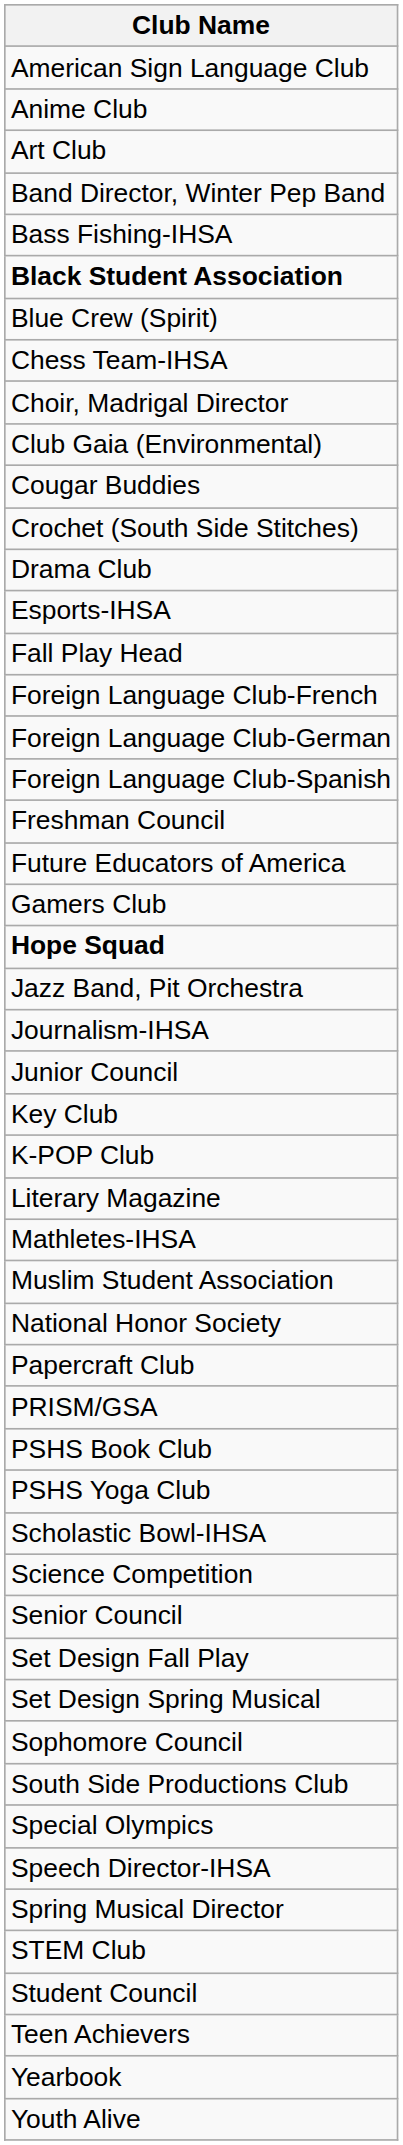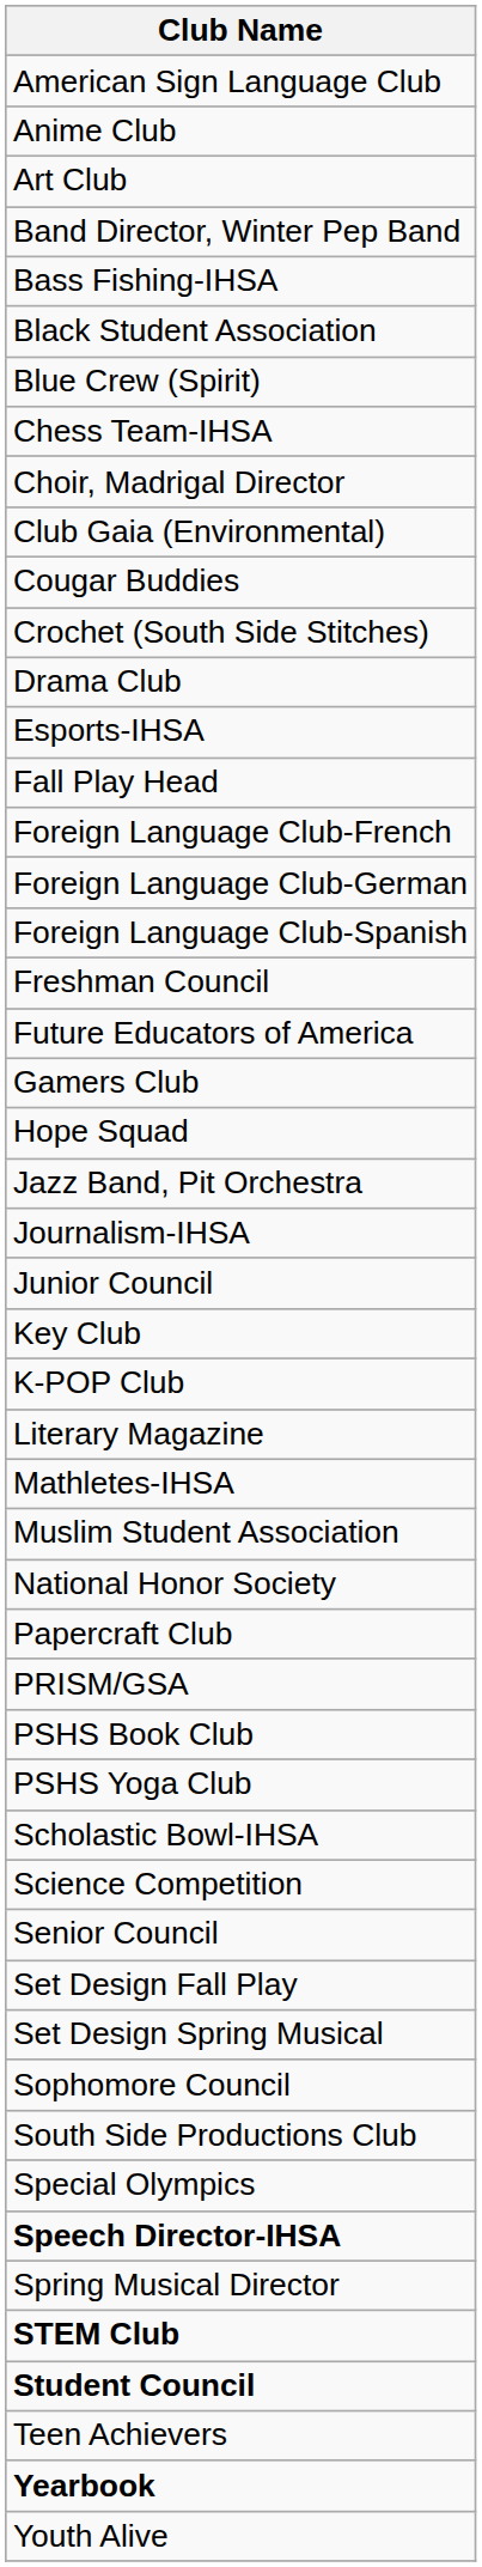row 7 | column 1: bold -> normal
row 23 | column 1: bold -> normal
row 45 | column 1: normal -> bold
row 47 | column 1: normal -> bold
row 48 | column 1: normal -> bold
row 50 | column 1: normal -> bold
